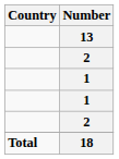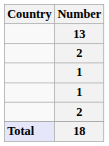row 7 | Country: no background -> lavender background
